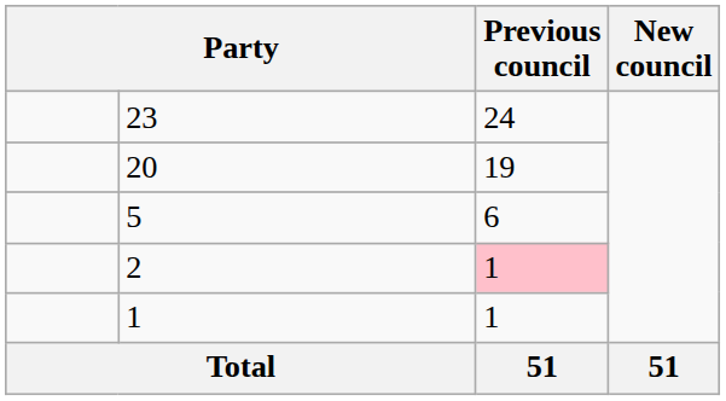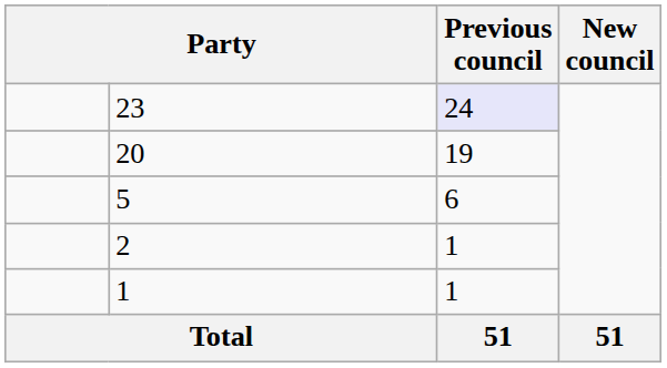23 | Previous council: no background -> lavender background
2 | Previous council: pink background -> no background
